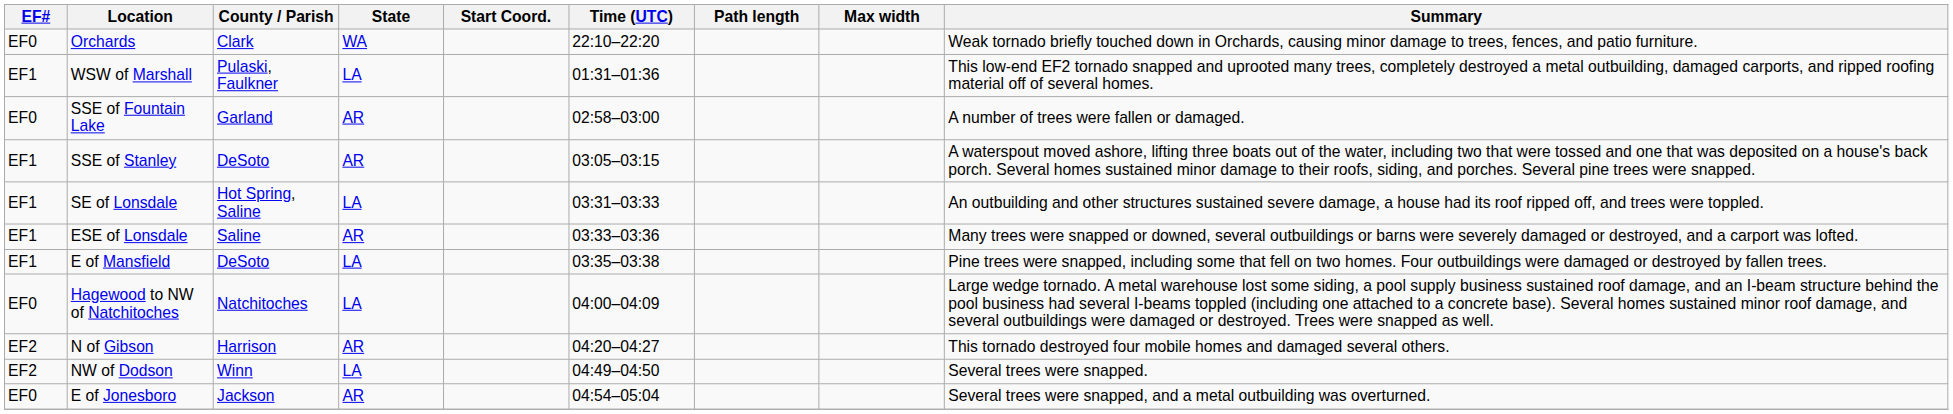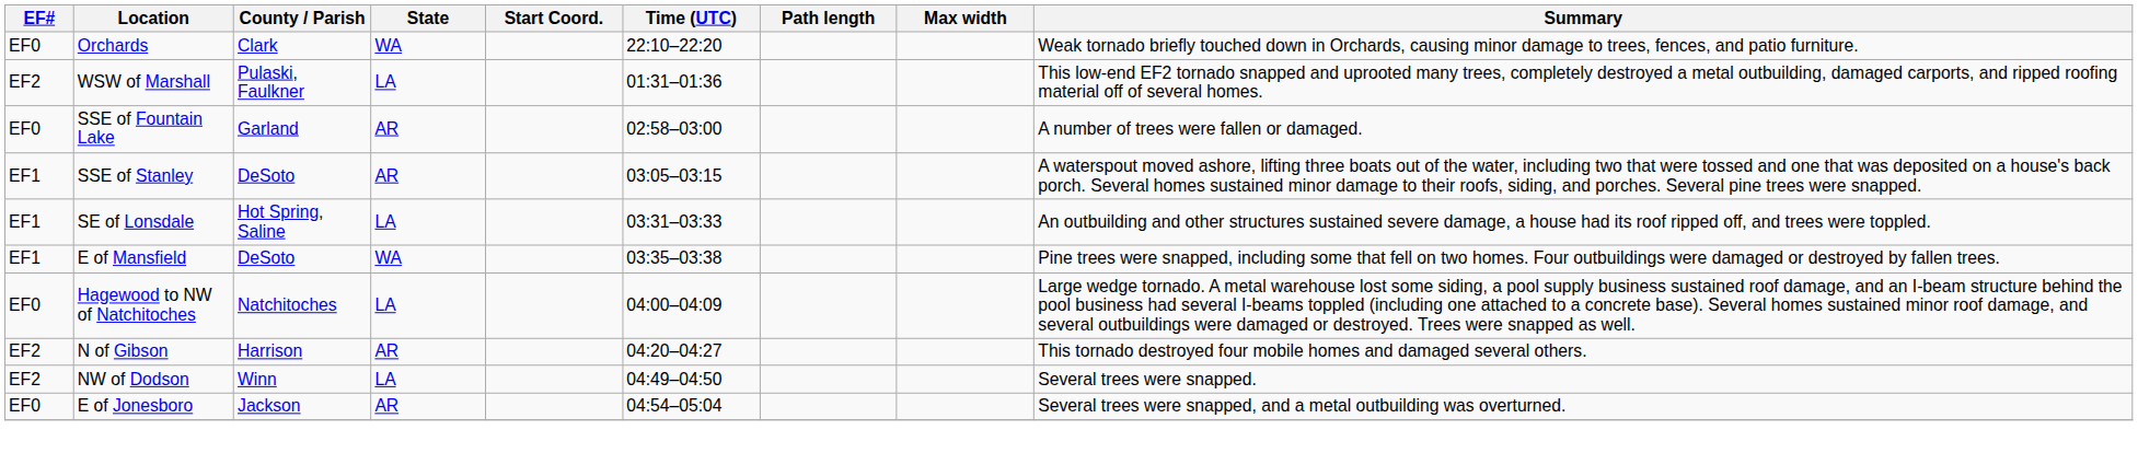WSW of Marshall | EF#: EF1 -> EF2
- row: EF1 | ESE of Lonsdale | Saline | AR | 03:33–03:36 | Many trees were snapped or downed, several outbuildings or barns were severely damaged or destroyed, and a carport was lofted.
E of Mansfield | State: LA -> WA
